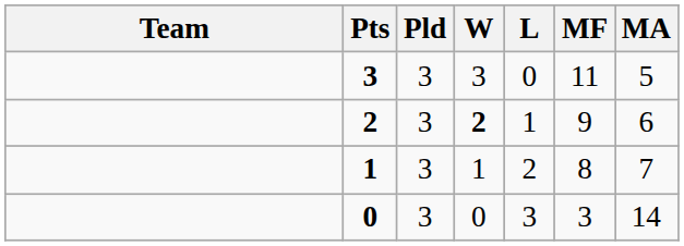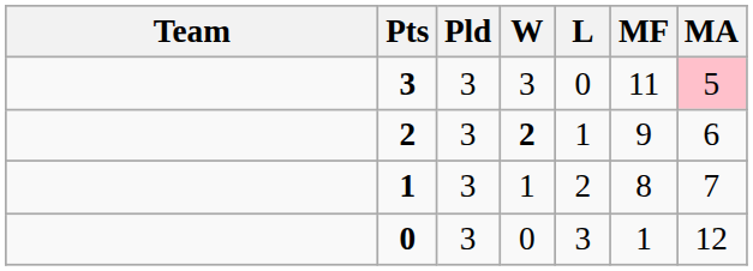row 2 | MA: no background -> pink background
row 5 | MF: 3 -> 1
row 5 | MA: 14 -> 12
